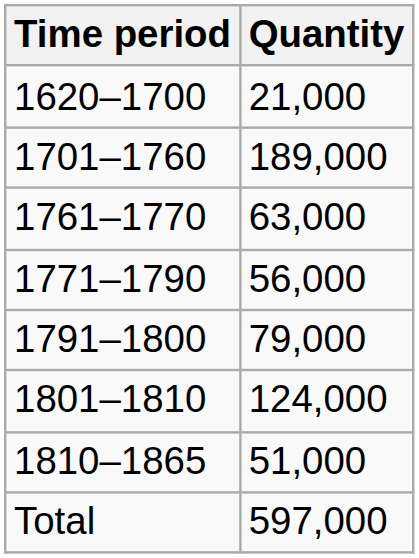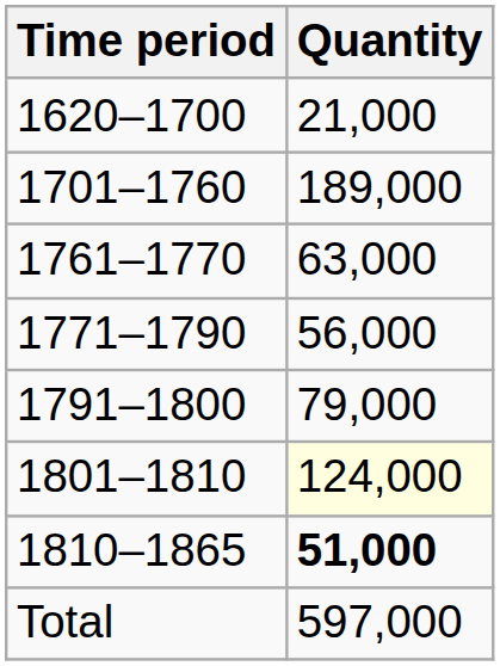1801–1810 | Quantity: no background -> lightyellow background
1810–1865 | Quantity: normal -> bold
